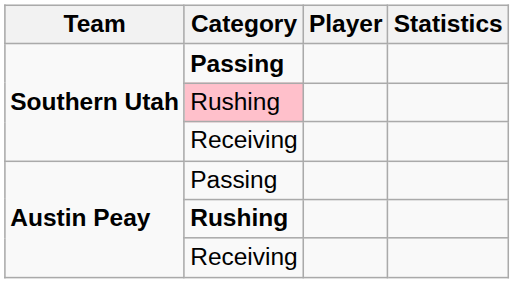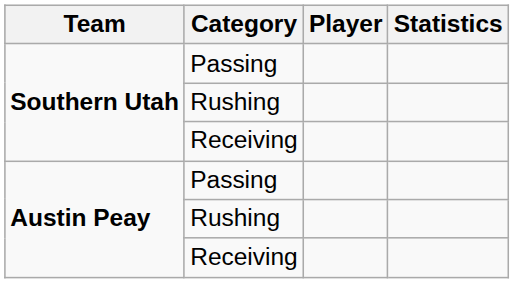Southern Utah / Passing | Category: bold -> normal
Southern Utah / Rushing | Category: pink background -> no background
Austin Peay / Rushing | Category: bold -> normal
